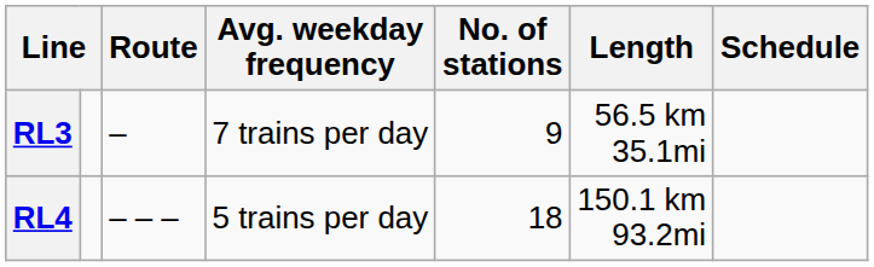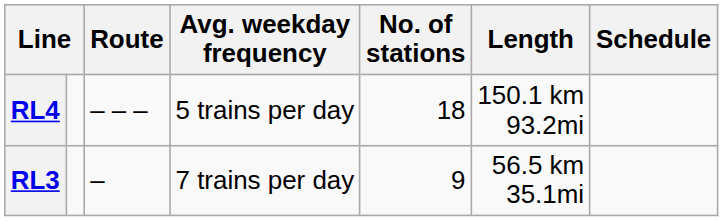rows swapped: RL3 <-> RL4
